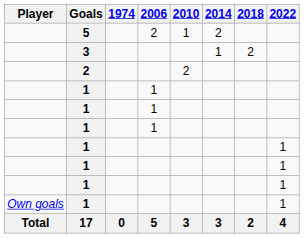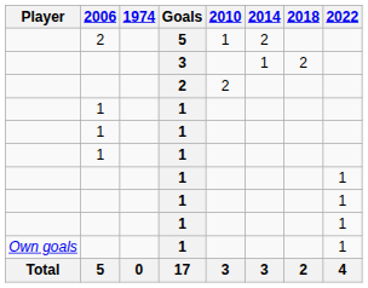columns swapped: Goals <-> 2006
